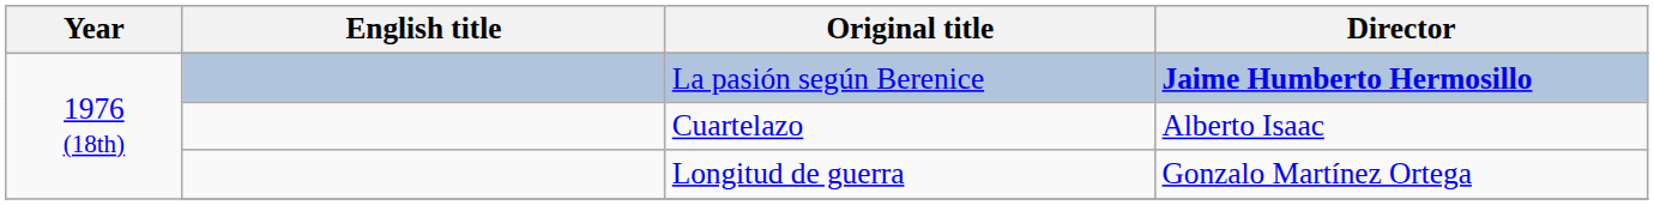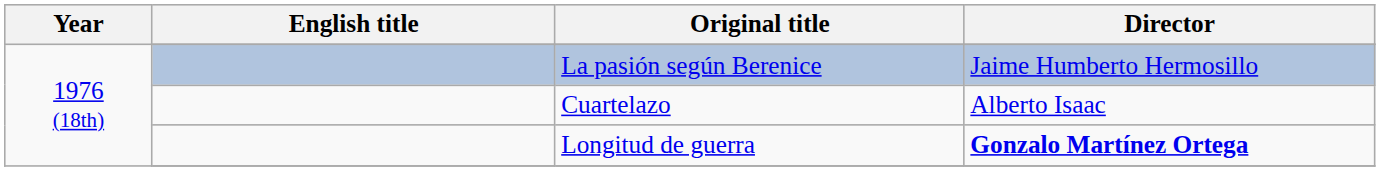La pasión según Berenice | Director: bold -> normal
Longitud de guerra | Director: normal -> bold
